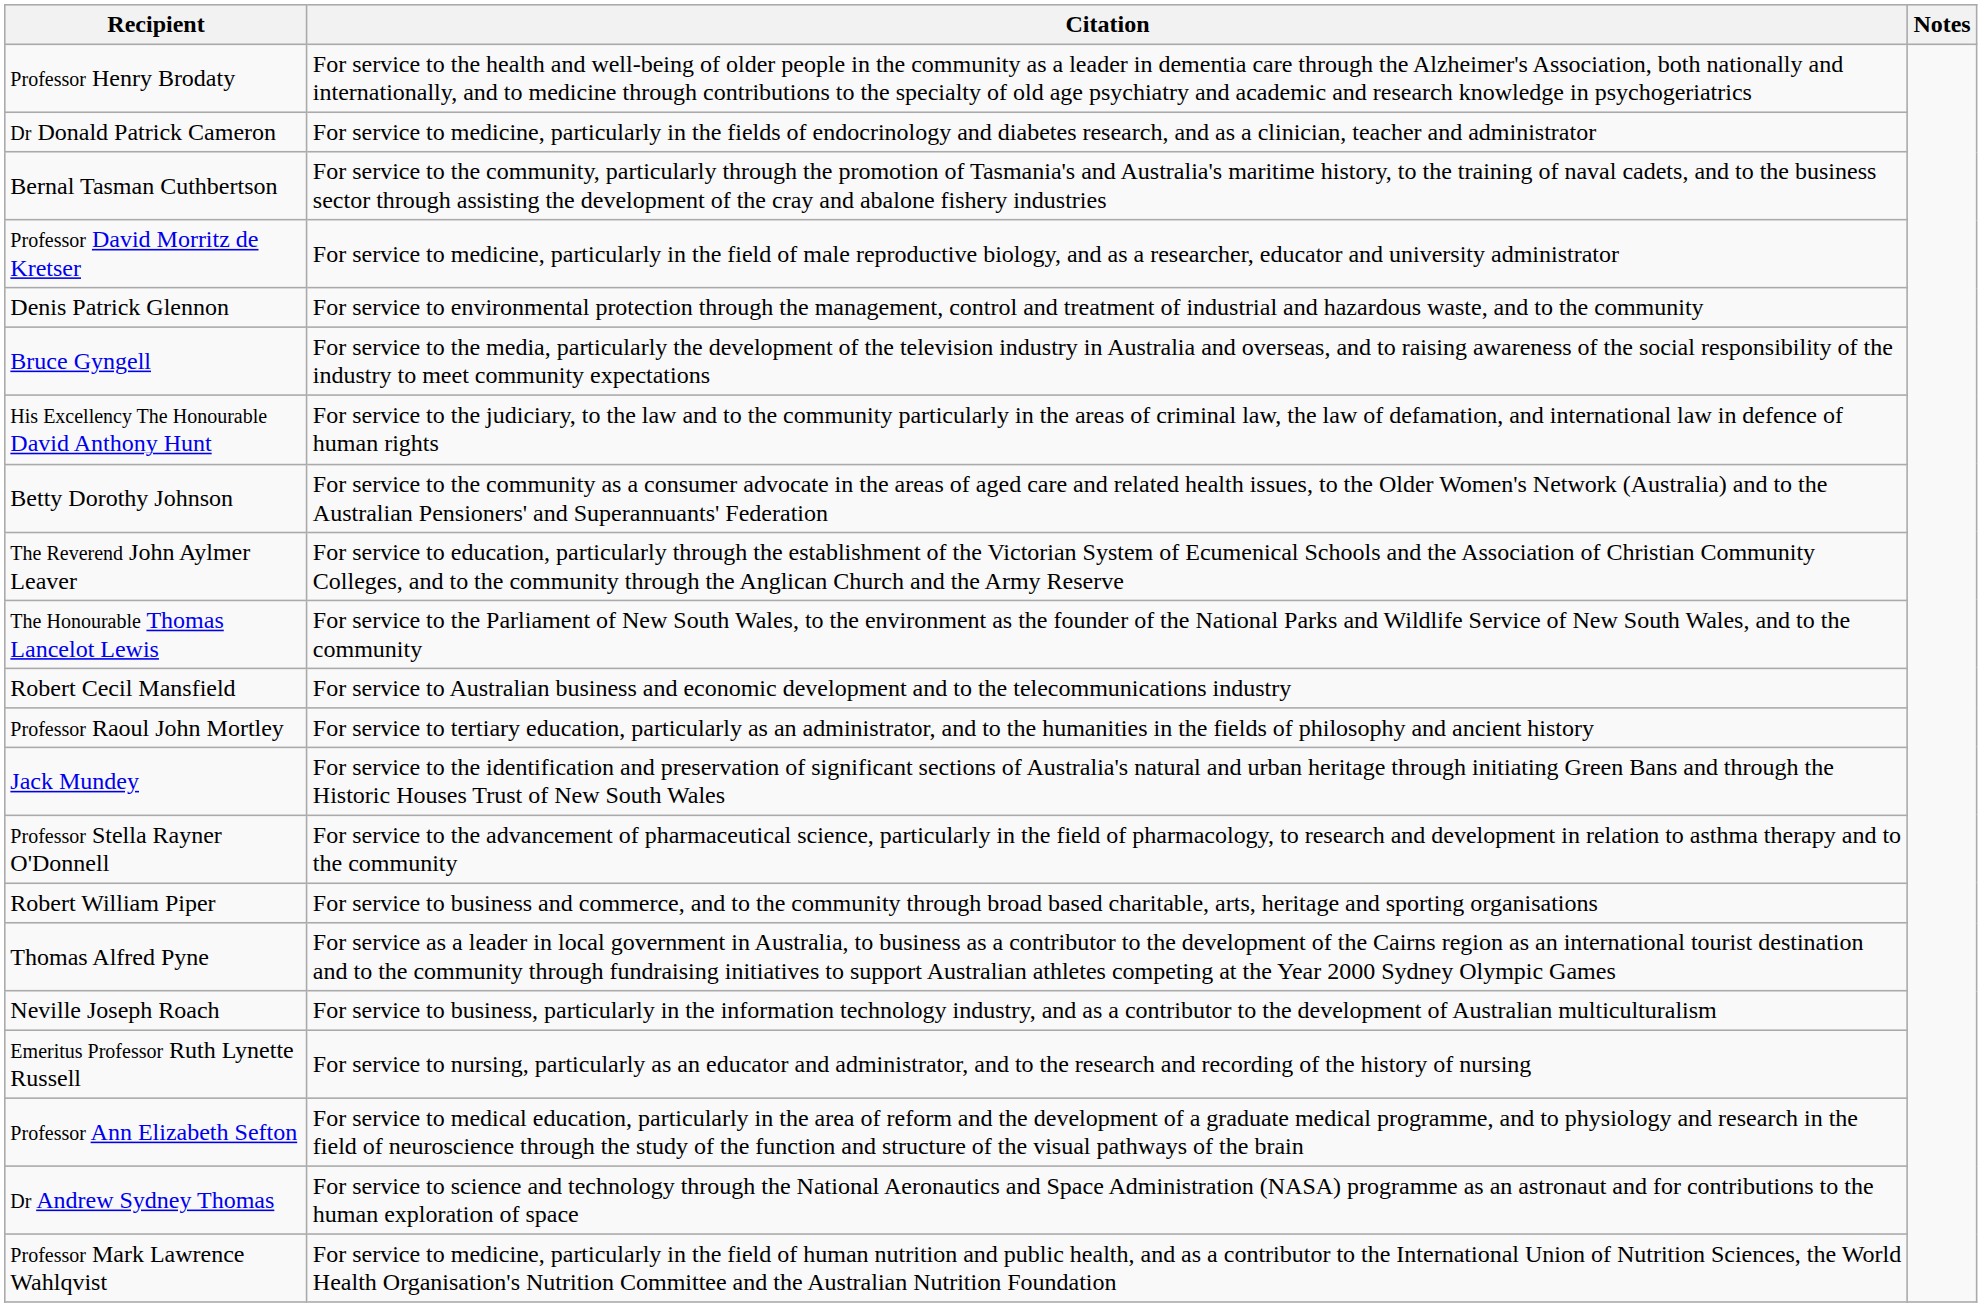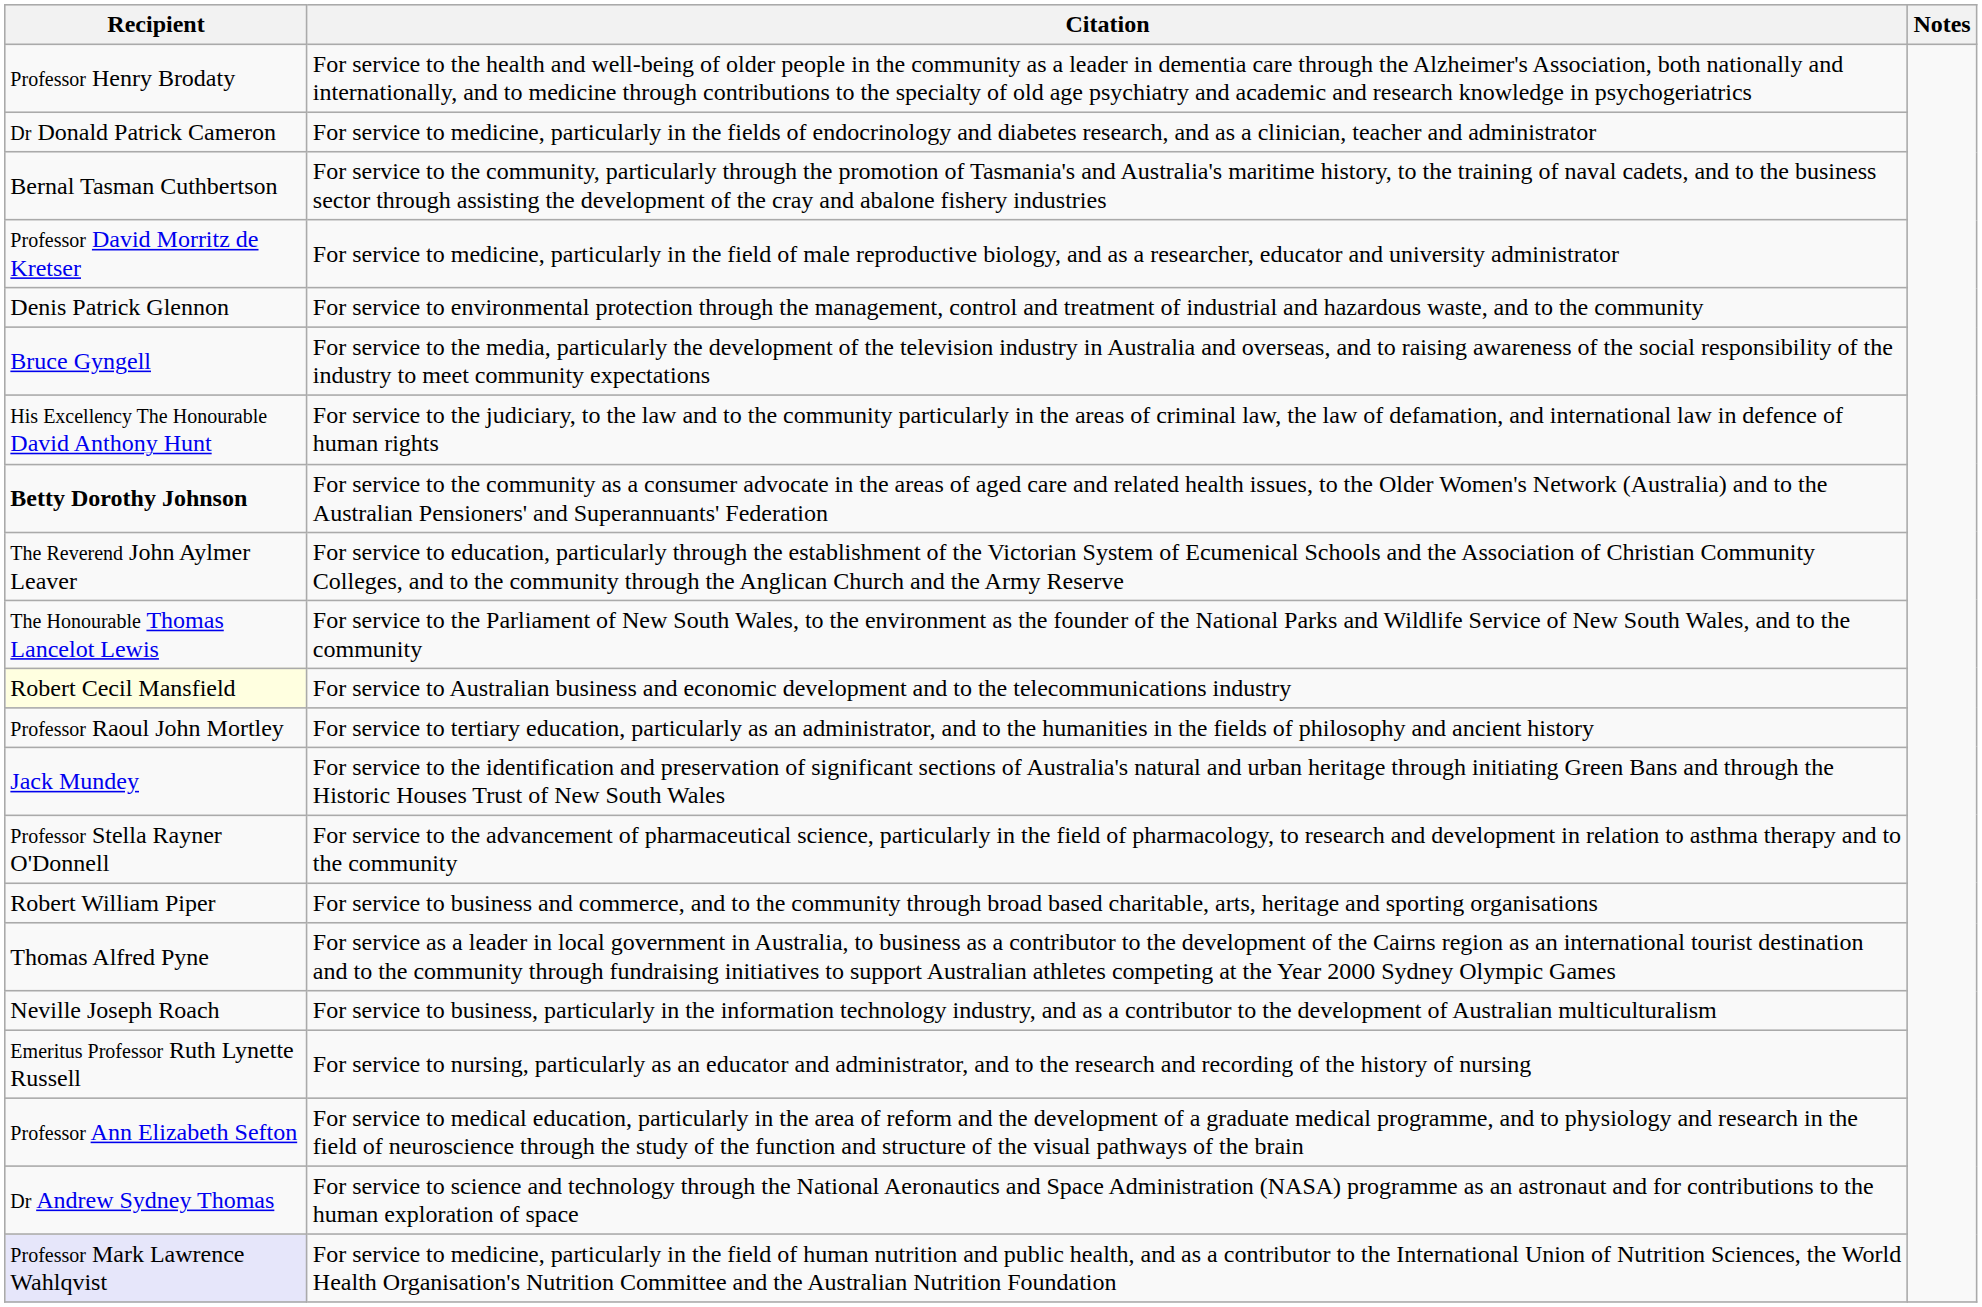Betty Dorothy Johnson | Recipient: normal -> bold
Robert Cecil Mansfield | Recipient: no background -> lightyellow background
Professor Mark Lawrence Wahlqvist | Recipient: no background -> lavender background
